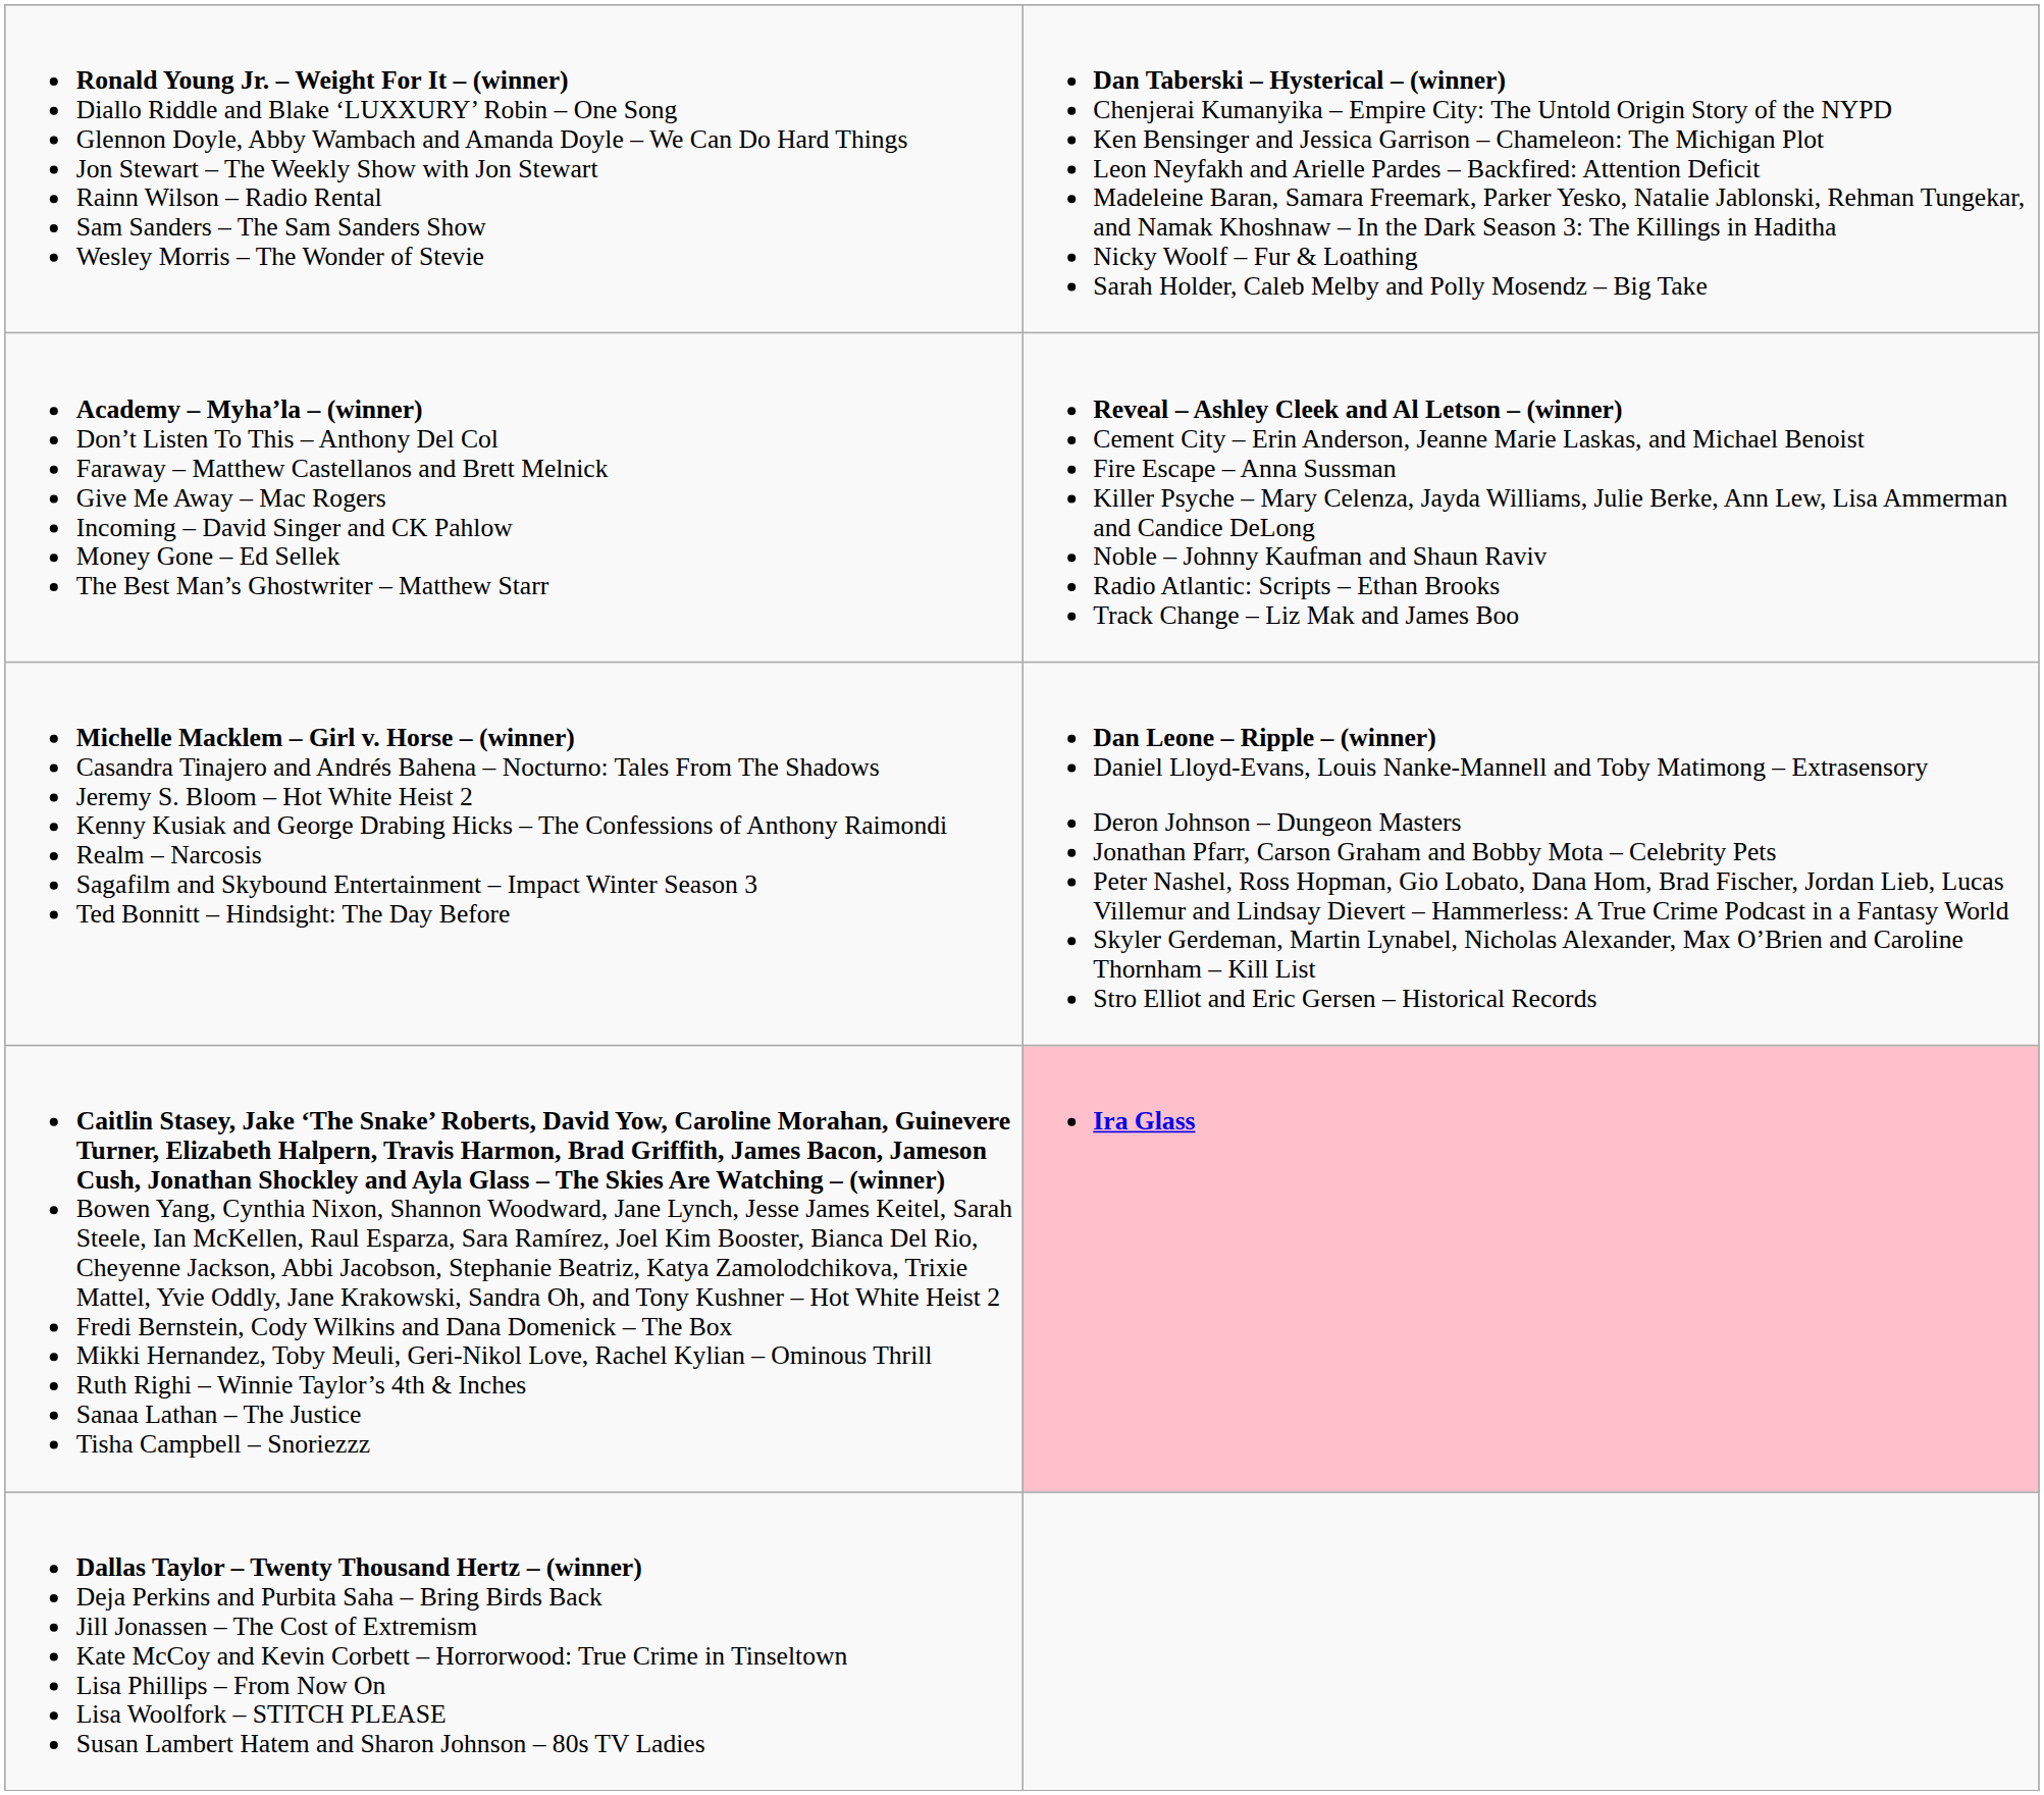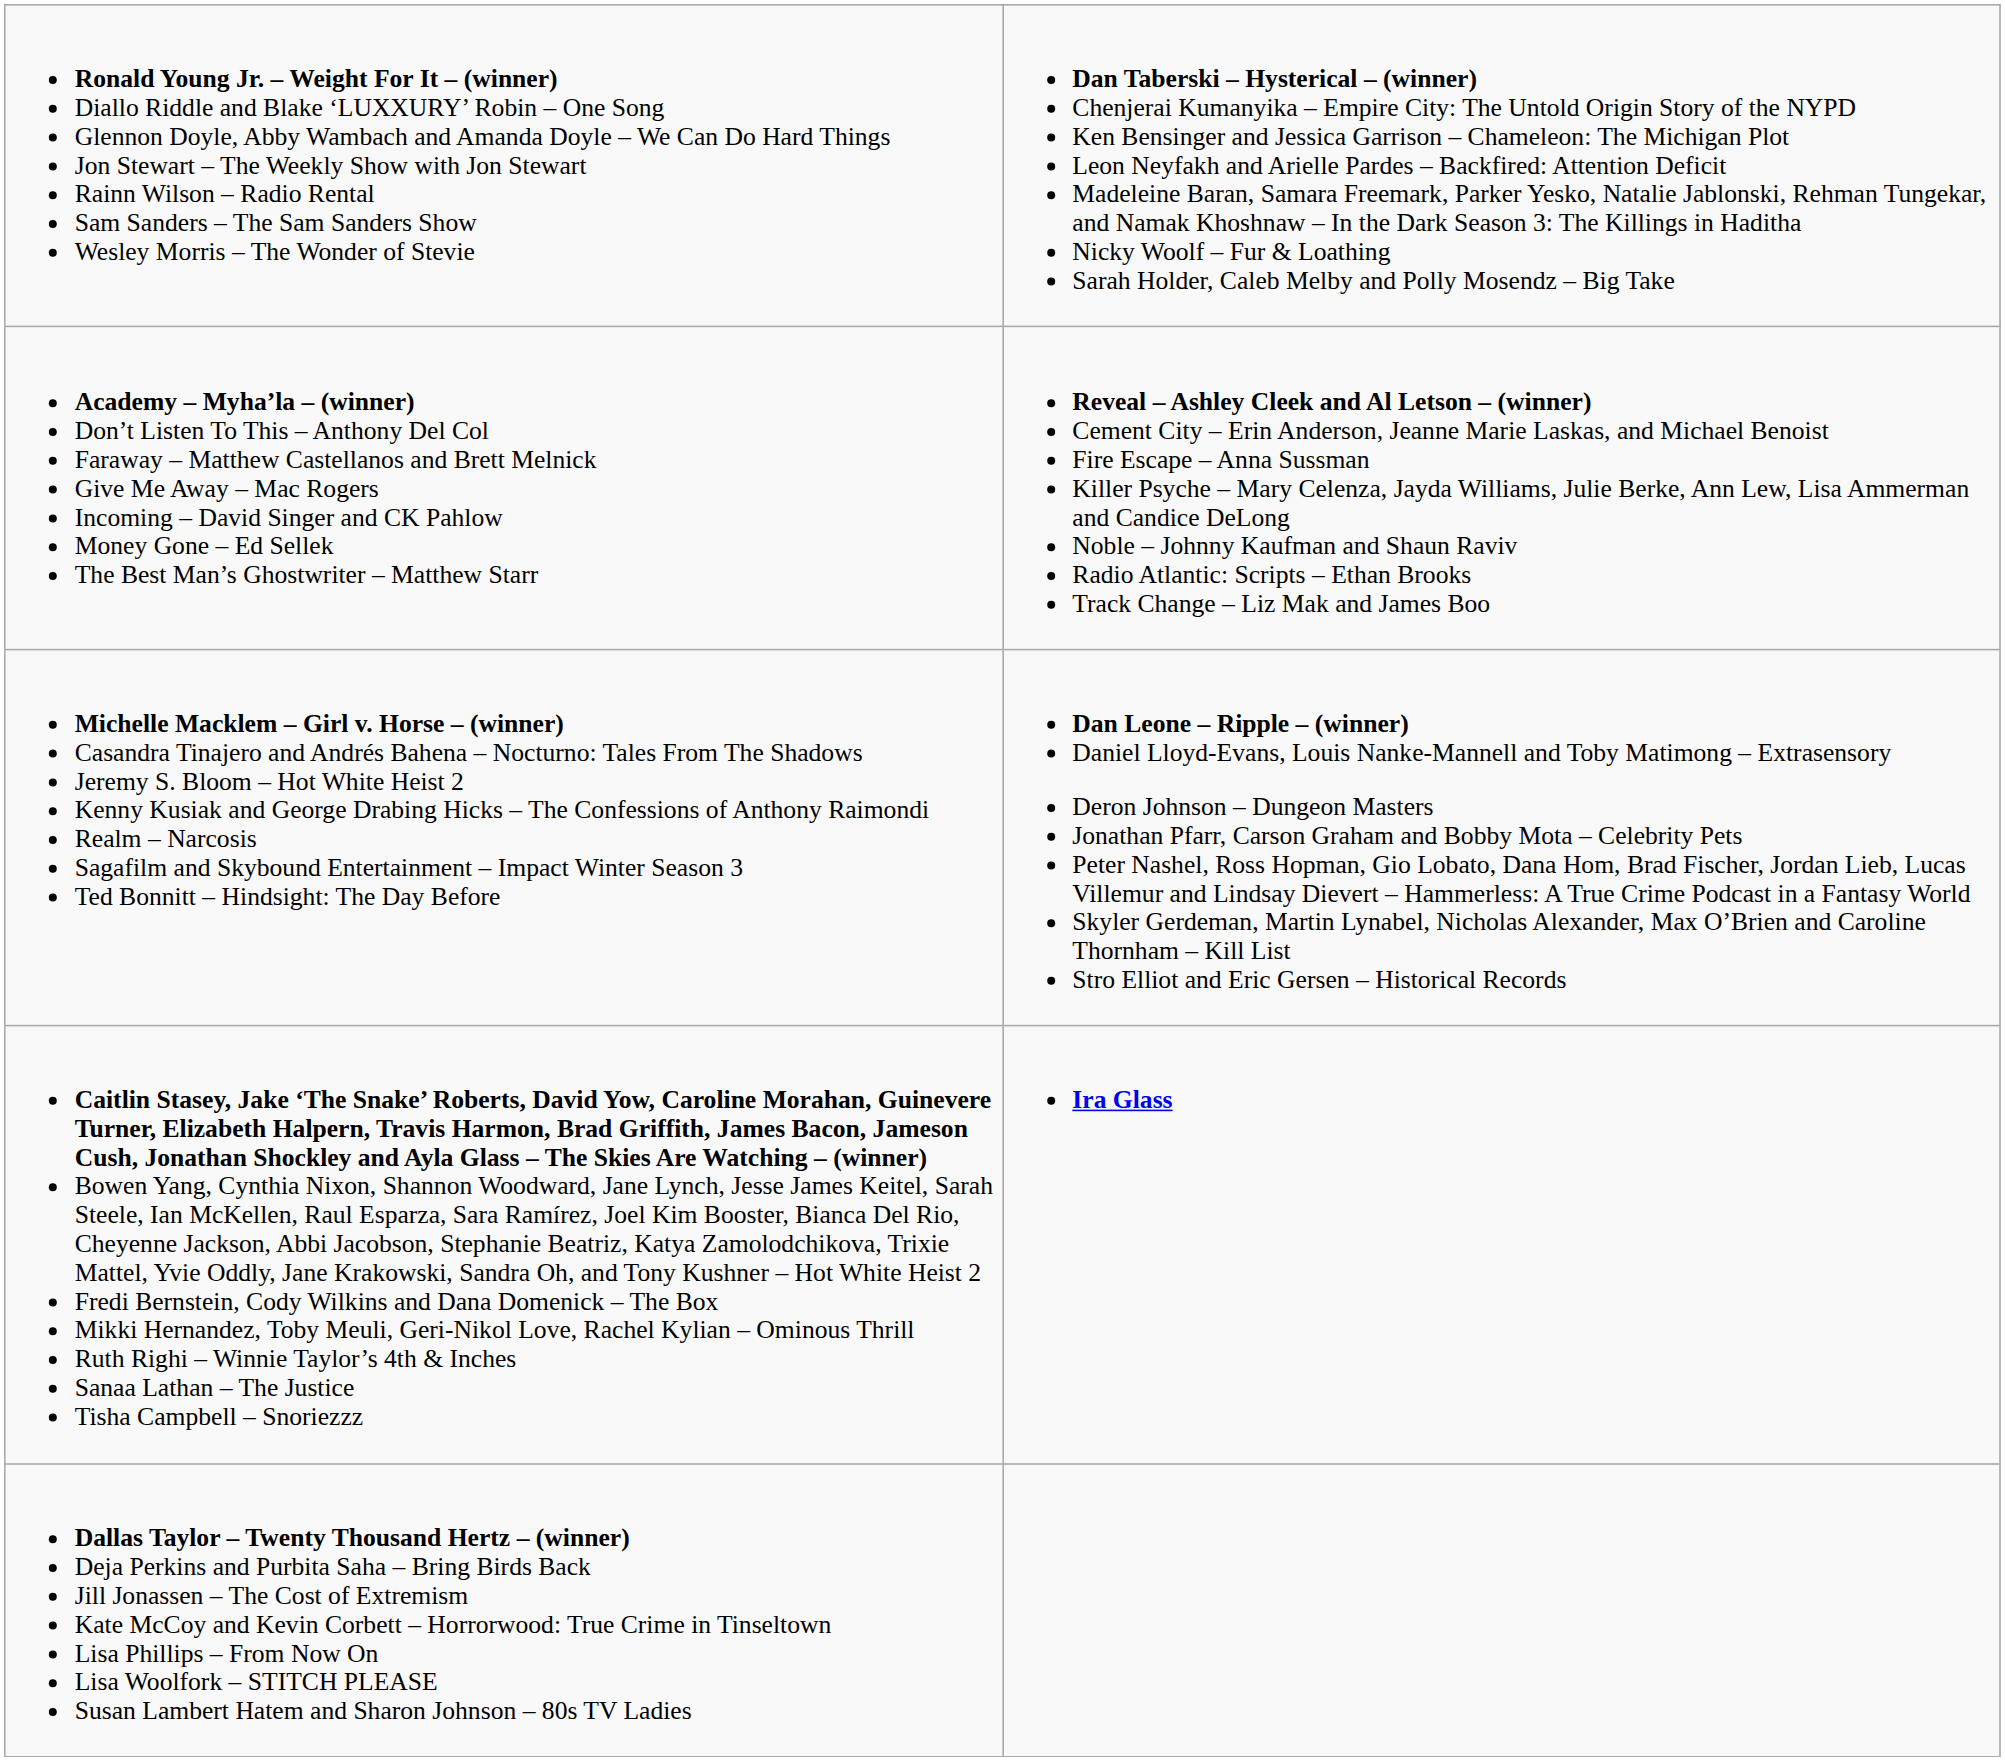row 4 | column 2: pink background -> no background
